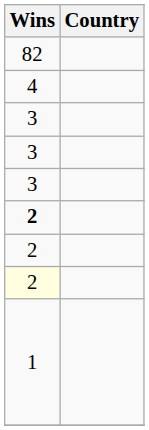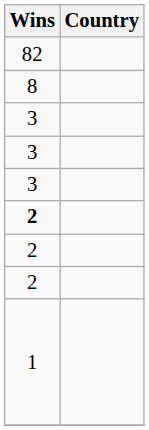row 3 | Wins: 4 -> 8
row 9 | Wins: lightyellow background -> no background
